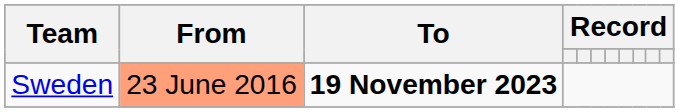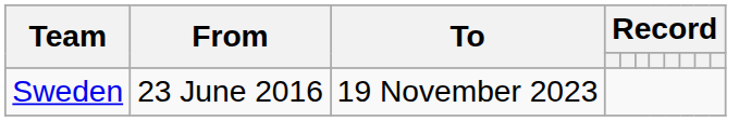Sweden | From: lightsalmon background -> no background
Sweden | To: bold -> normal
